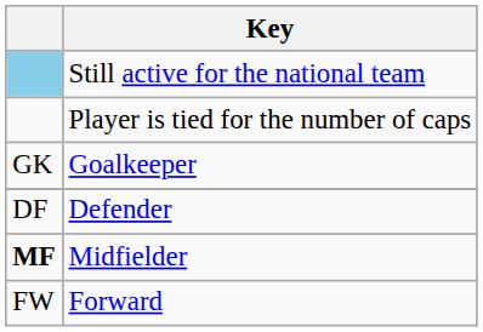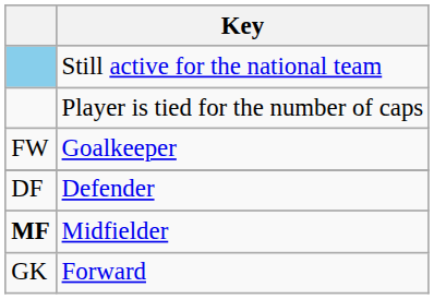Goalkeeper | column 1: GK -> FW
Forward | column 1: FW -> GK
